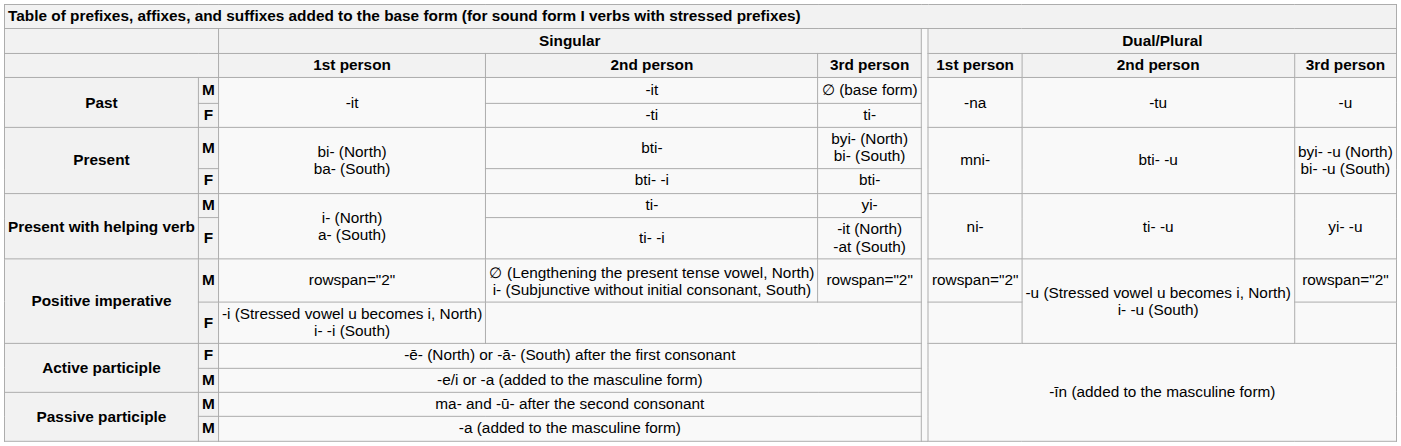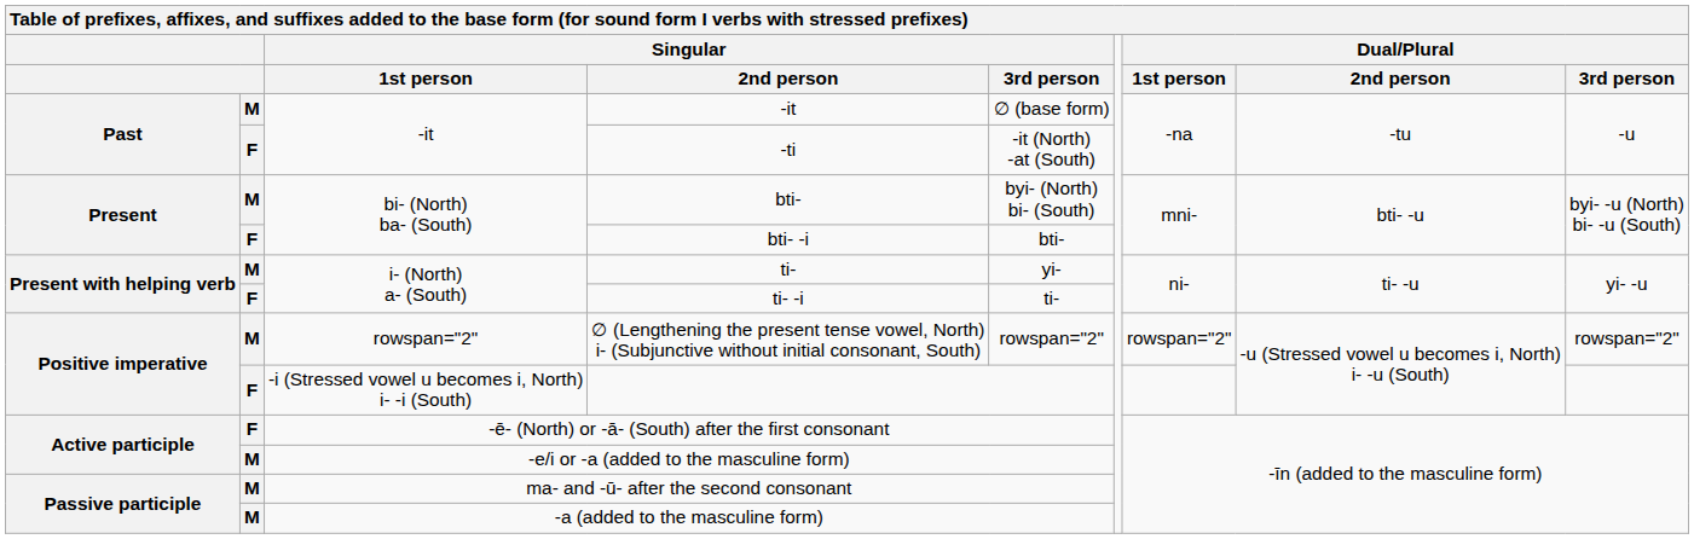-ti | Singular / 3rd person: ti- -> -it (North) -at (South)
ti- -i | Singular / 3rd person: -it (North) -at (South) -> ti-
